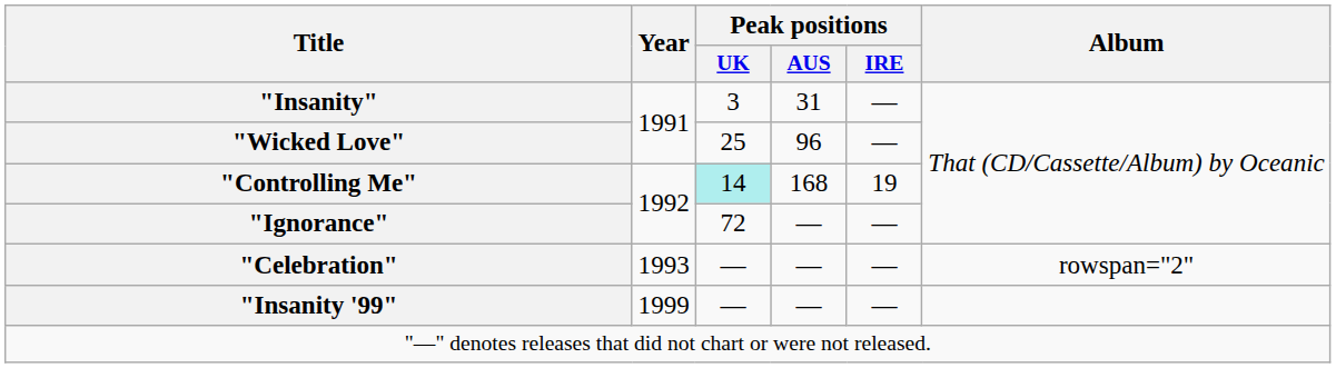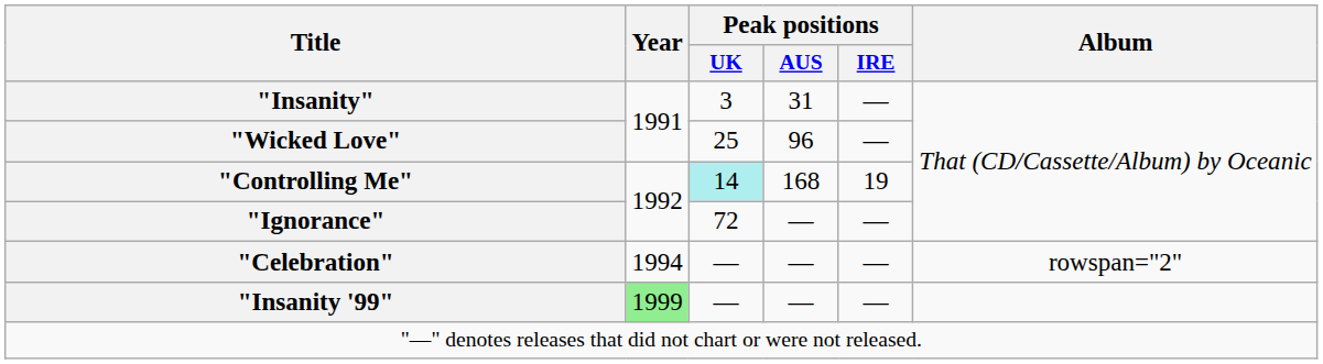"Celebration" | Year: 1993 -> 1994
"Insanity '99" | Year: no background -> lightgreen background
